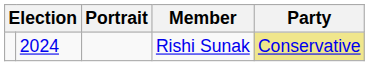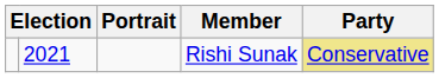Rishi Sunak | column 2: 2024 -> 2021
